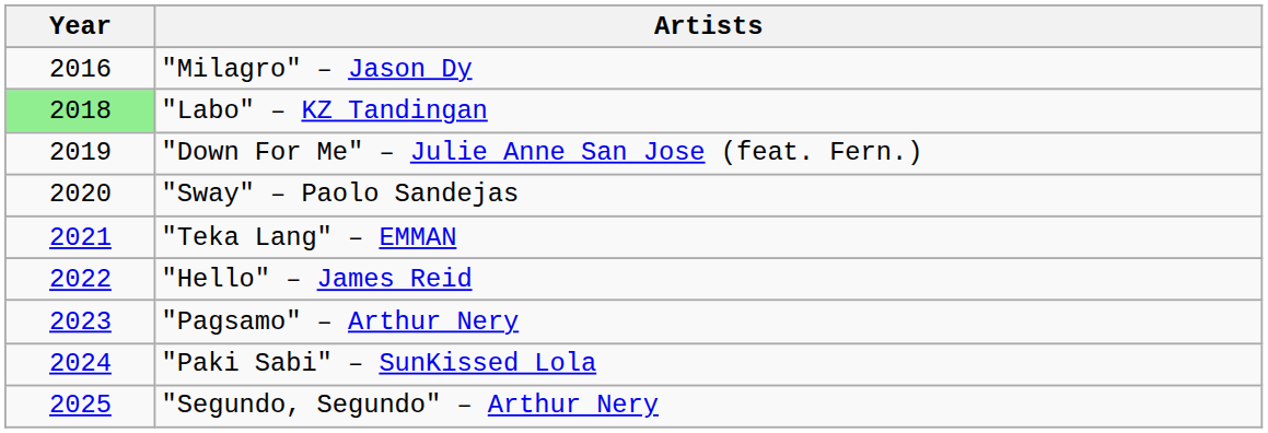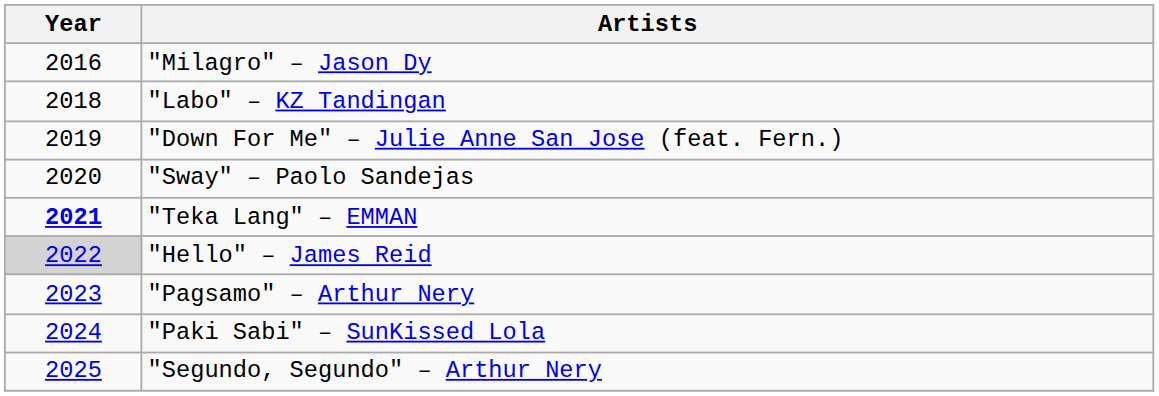"Labo" – KZ Tandingan | Year: lightgreen background -> no background
"Teka Lang" – EMMAN | Year: normal -> bold
"Hello" – James Reid | Year: no background -> lightgrey background
